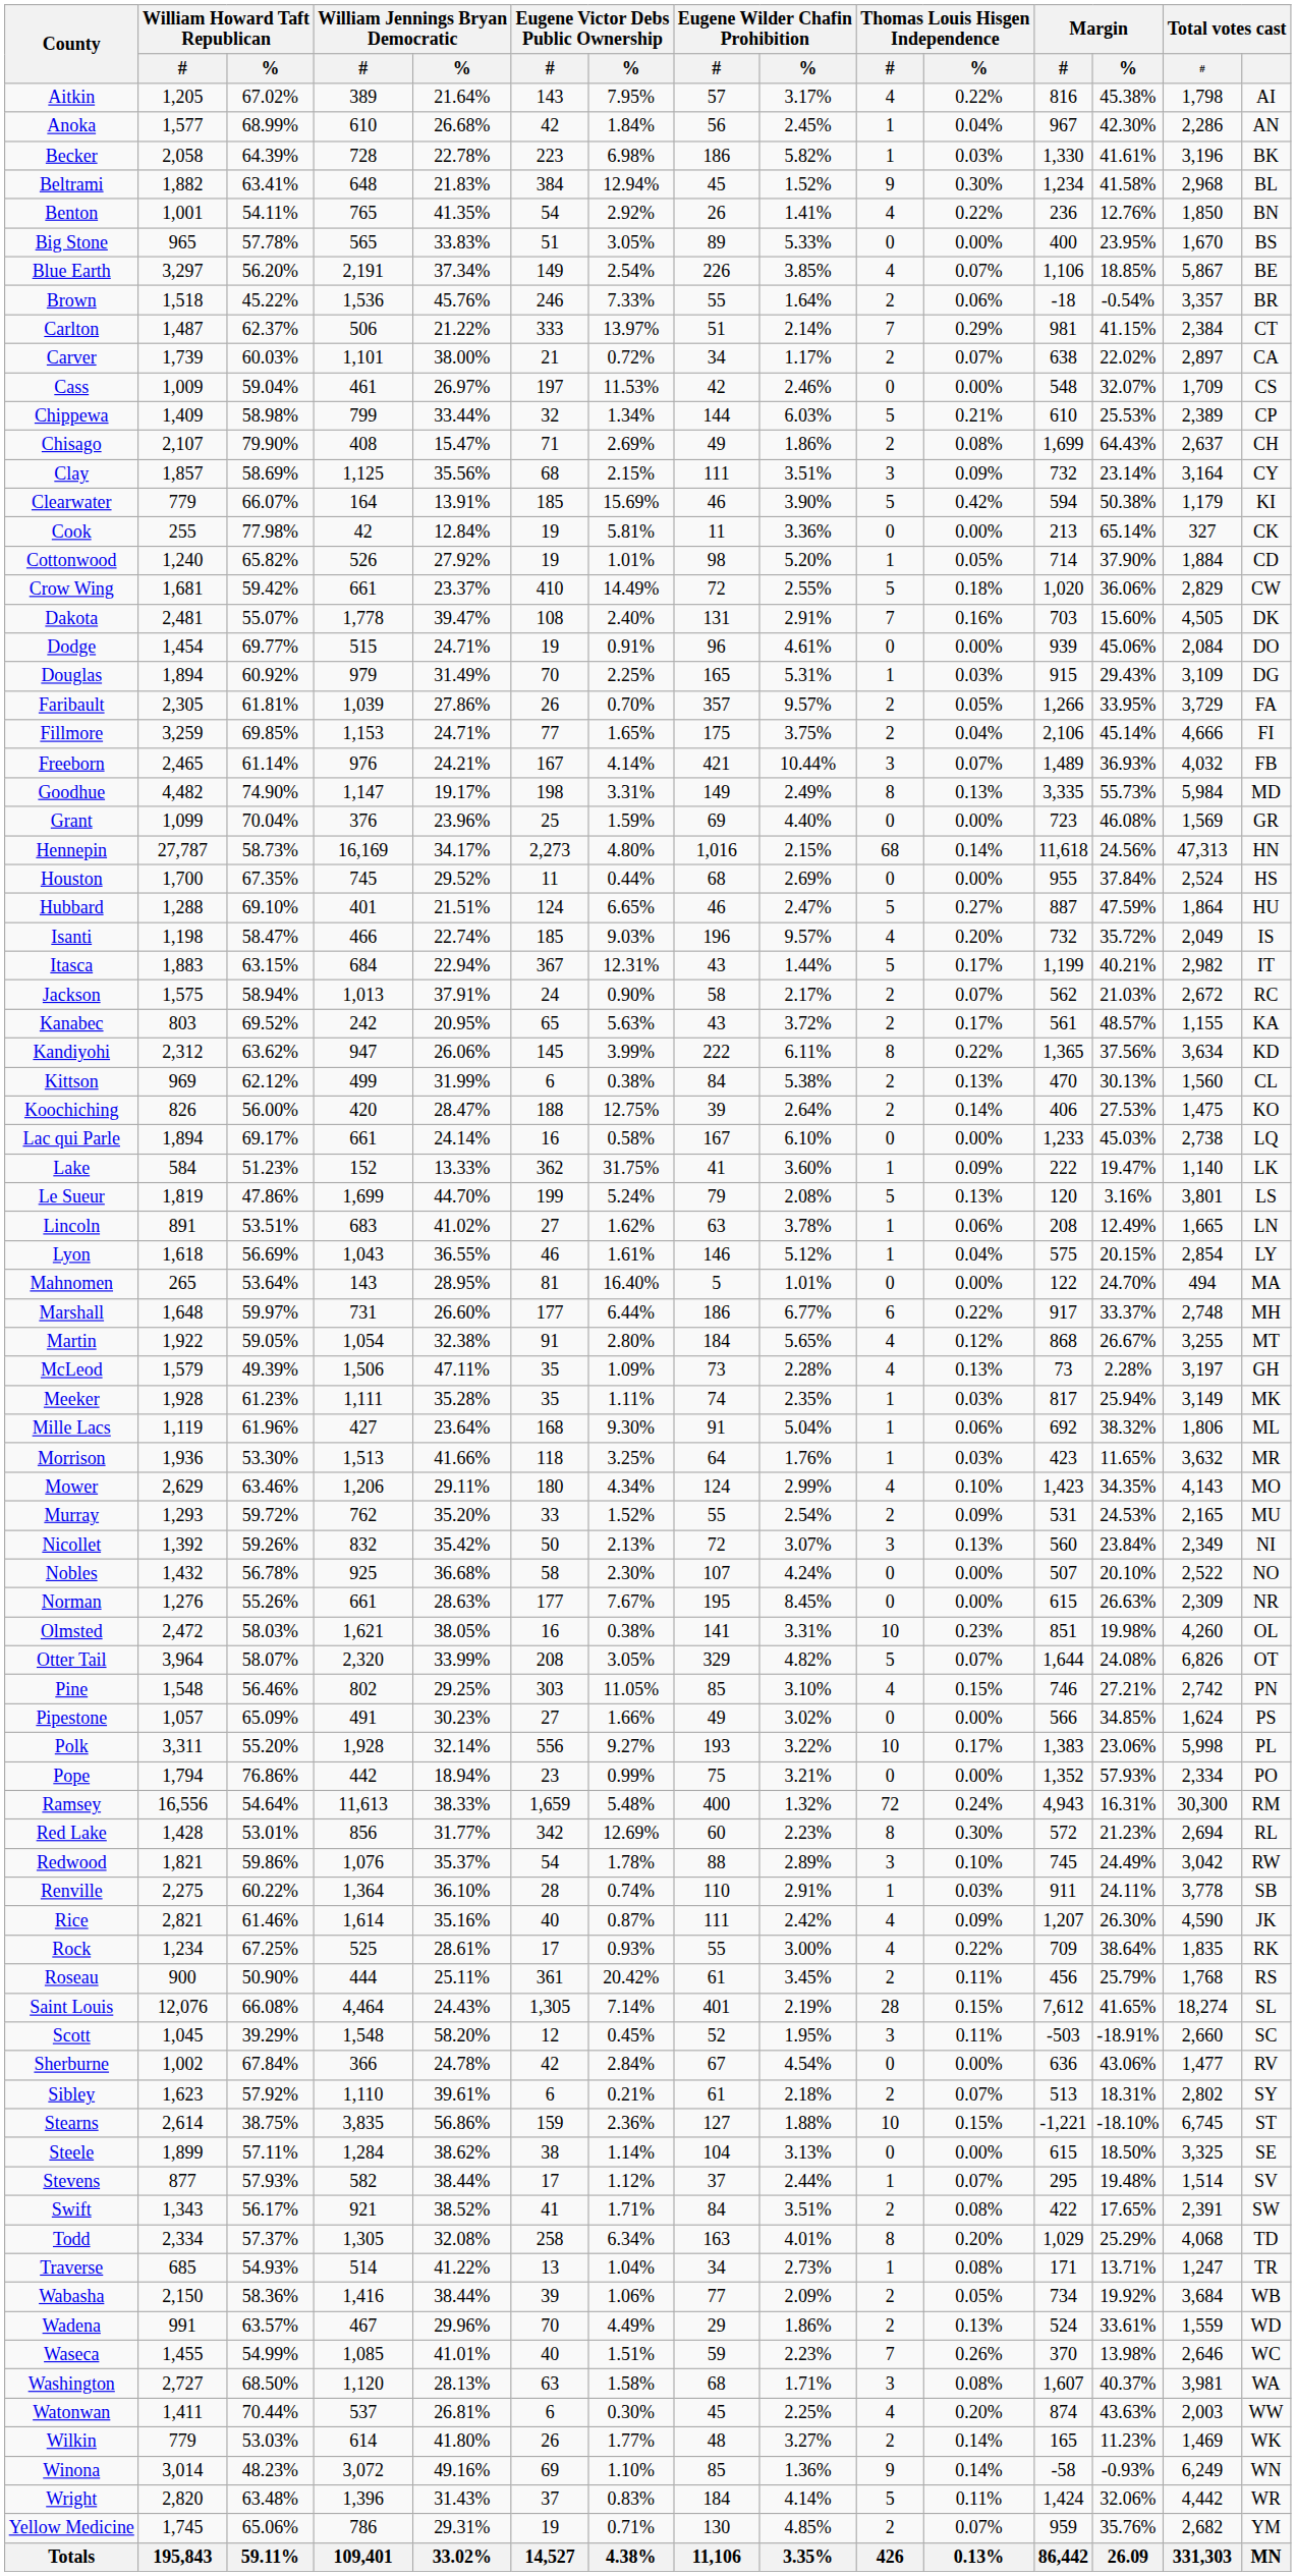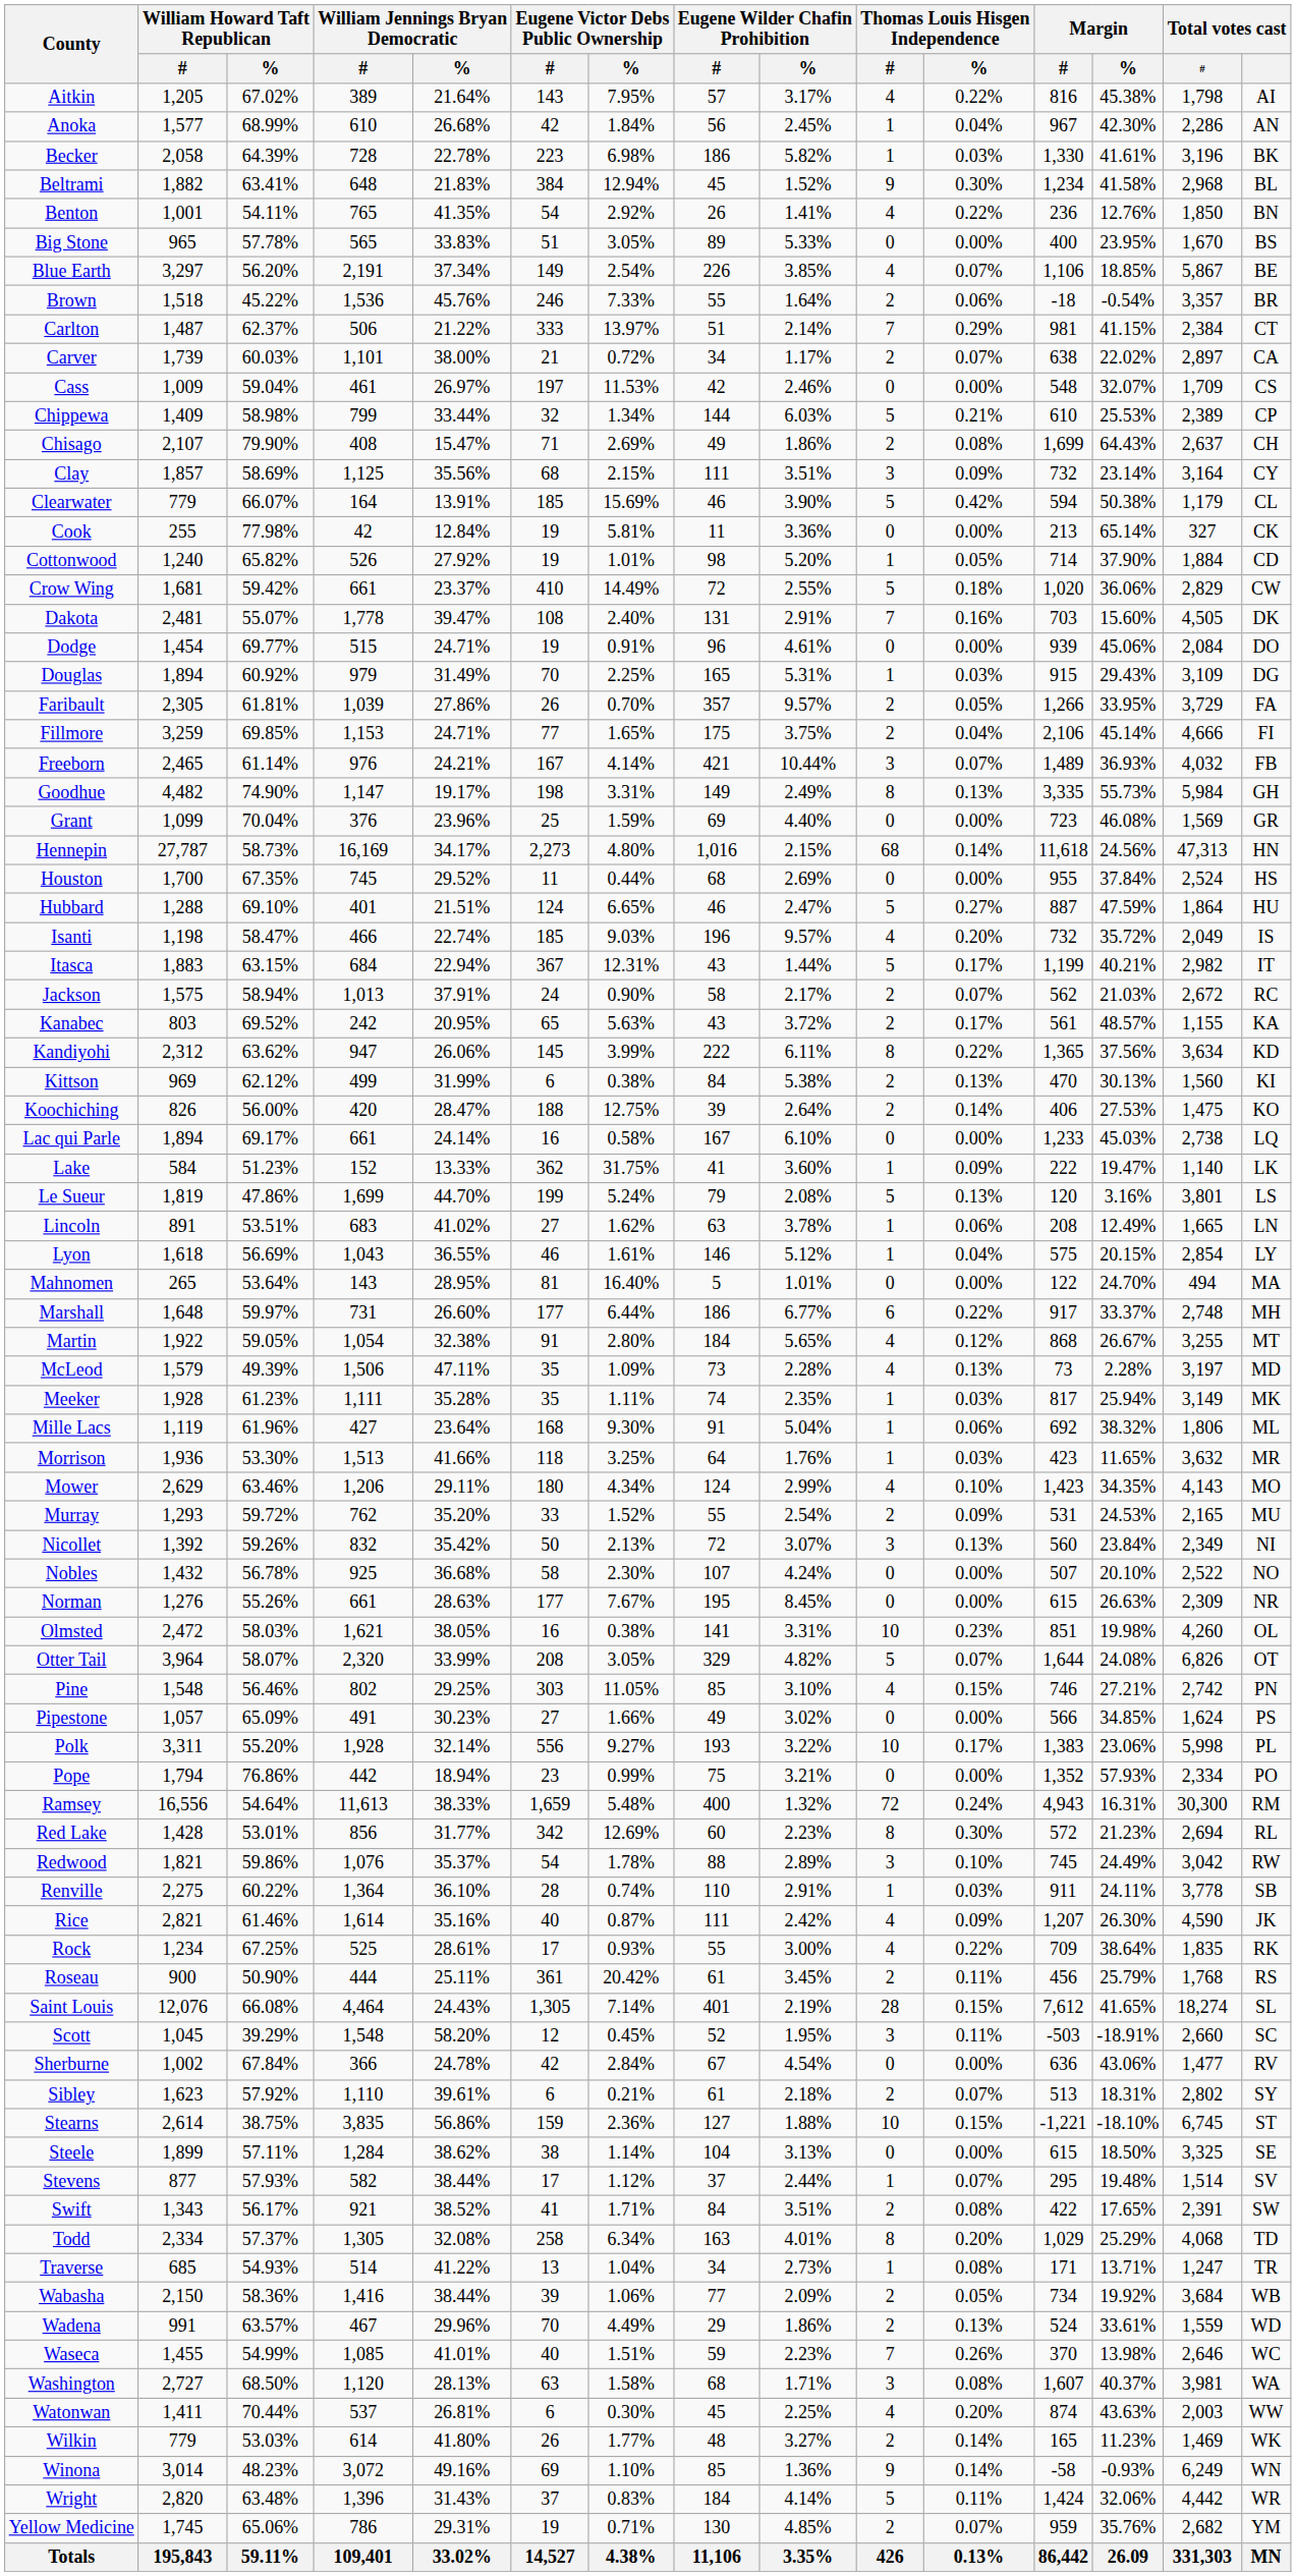Clearwater | Total votes cast: KI -> CL
Goodhue | Total votes cast: MD -> GH
Kittson | Total votes cast: CL -> KI
McLeod | Total votes cast: GH -> MD
